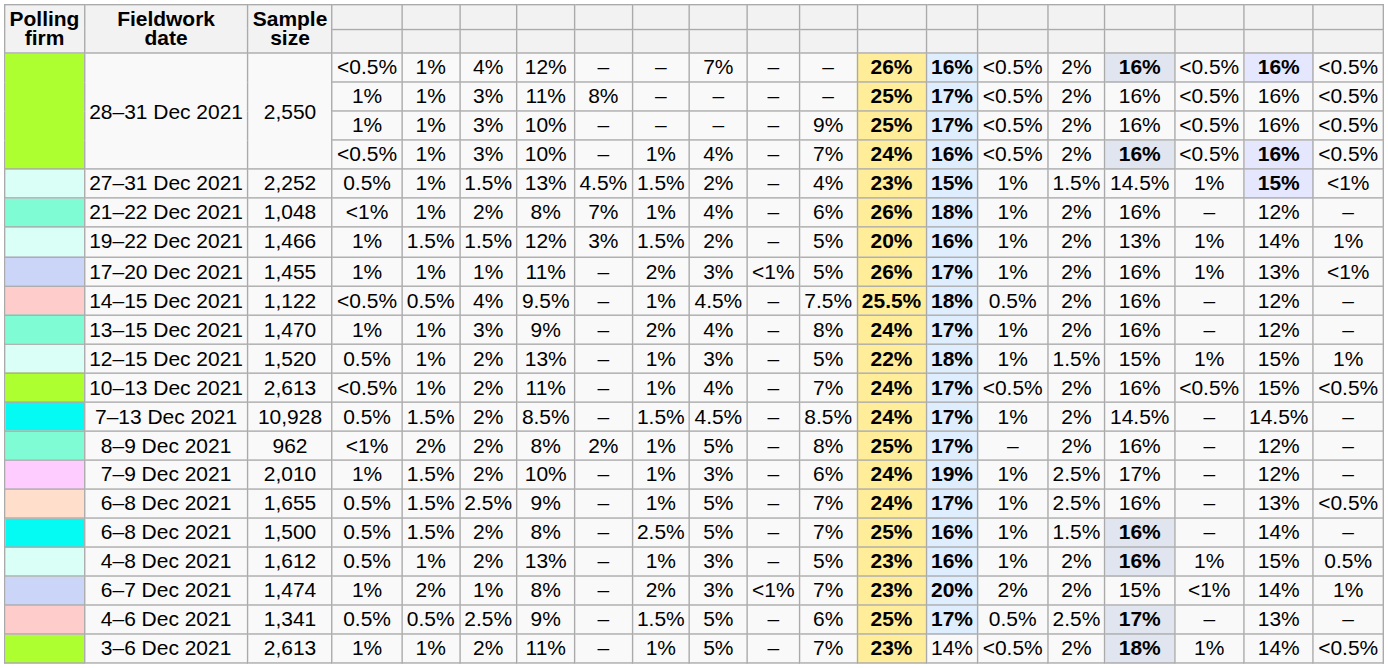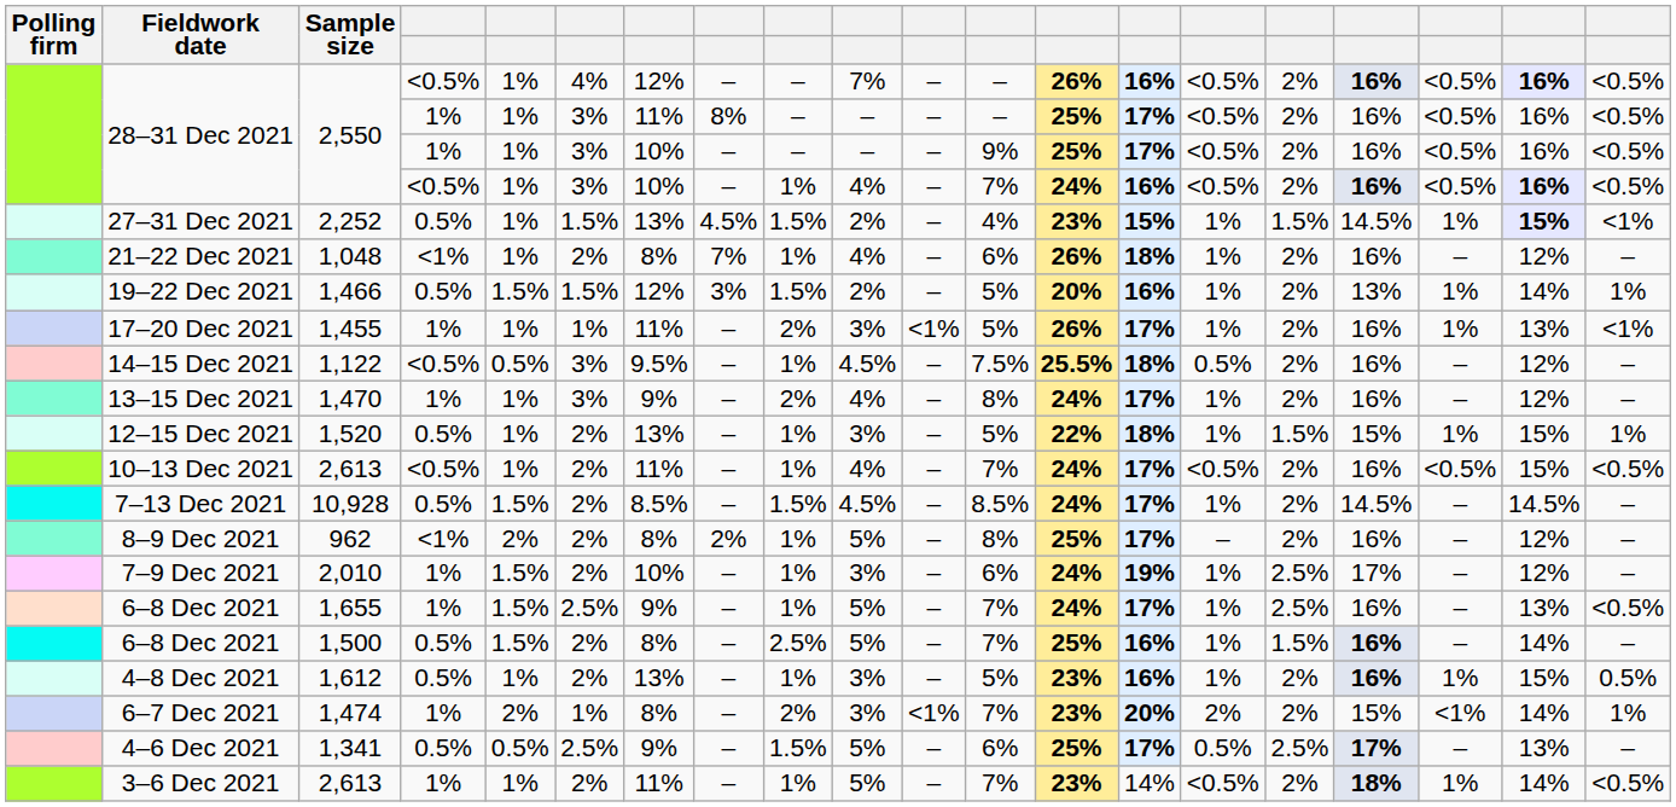19–22 Dec 2021 | column 4: 1% -> 0.5%
14–15 Dec 2021 | column 6: 4% -> 3%
6–8 Dec 2021 / 1,655 | column 4: 0.5% -> 1%
